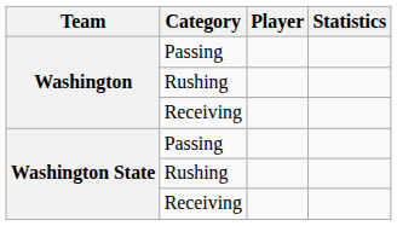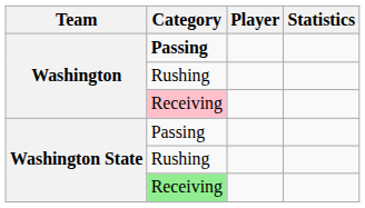Washington / Passing | Category: normal -> bold
Washington / Receiving | Category: no background -> pink background
Washington State / Receiving | Category: no background -> lightgreen background
